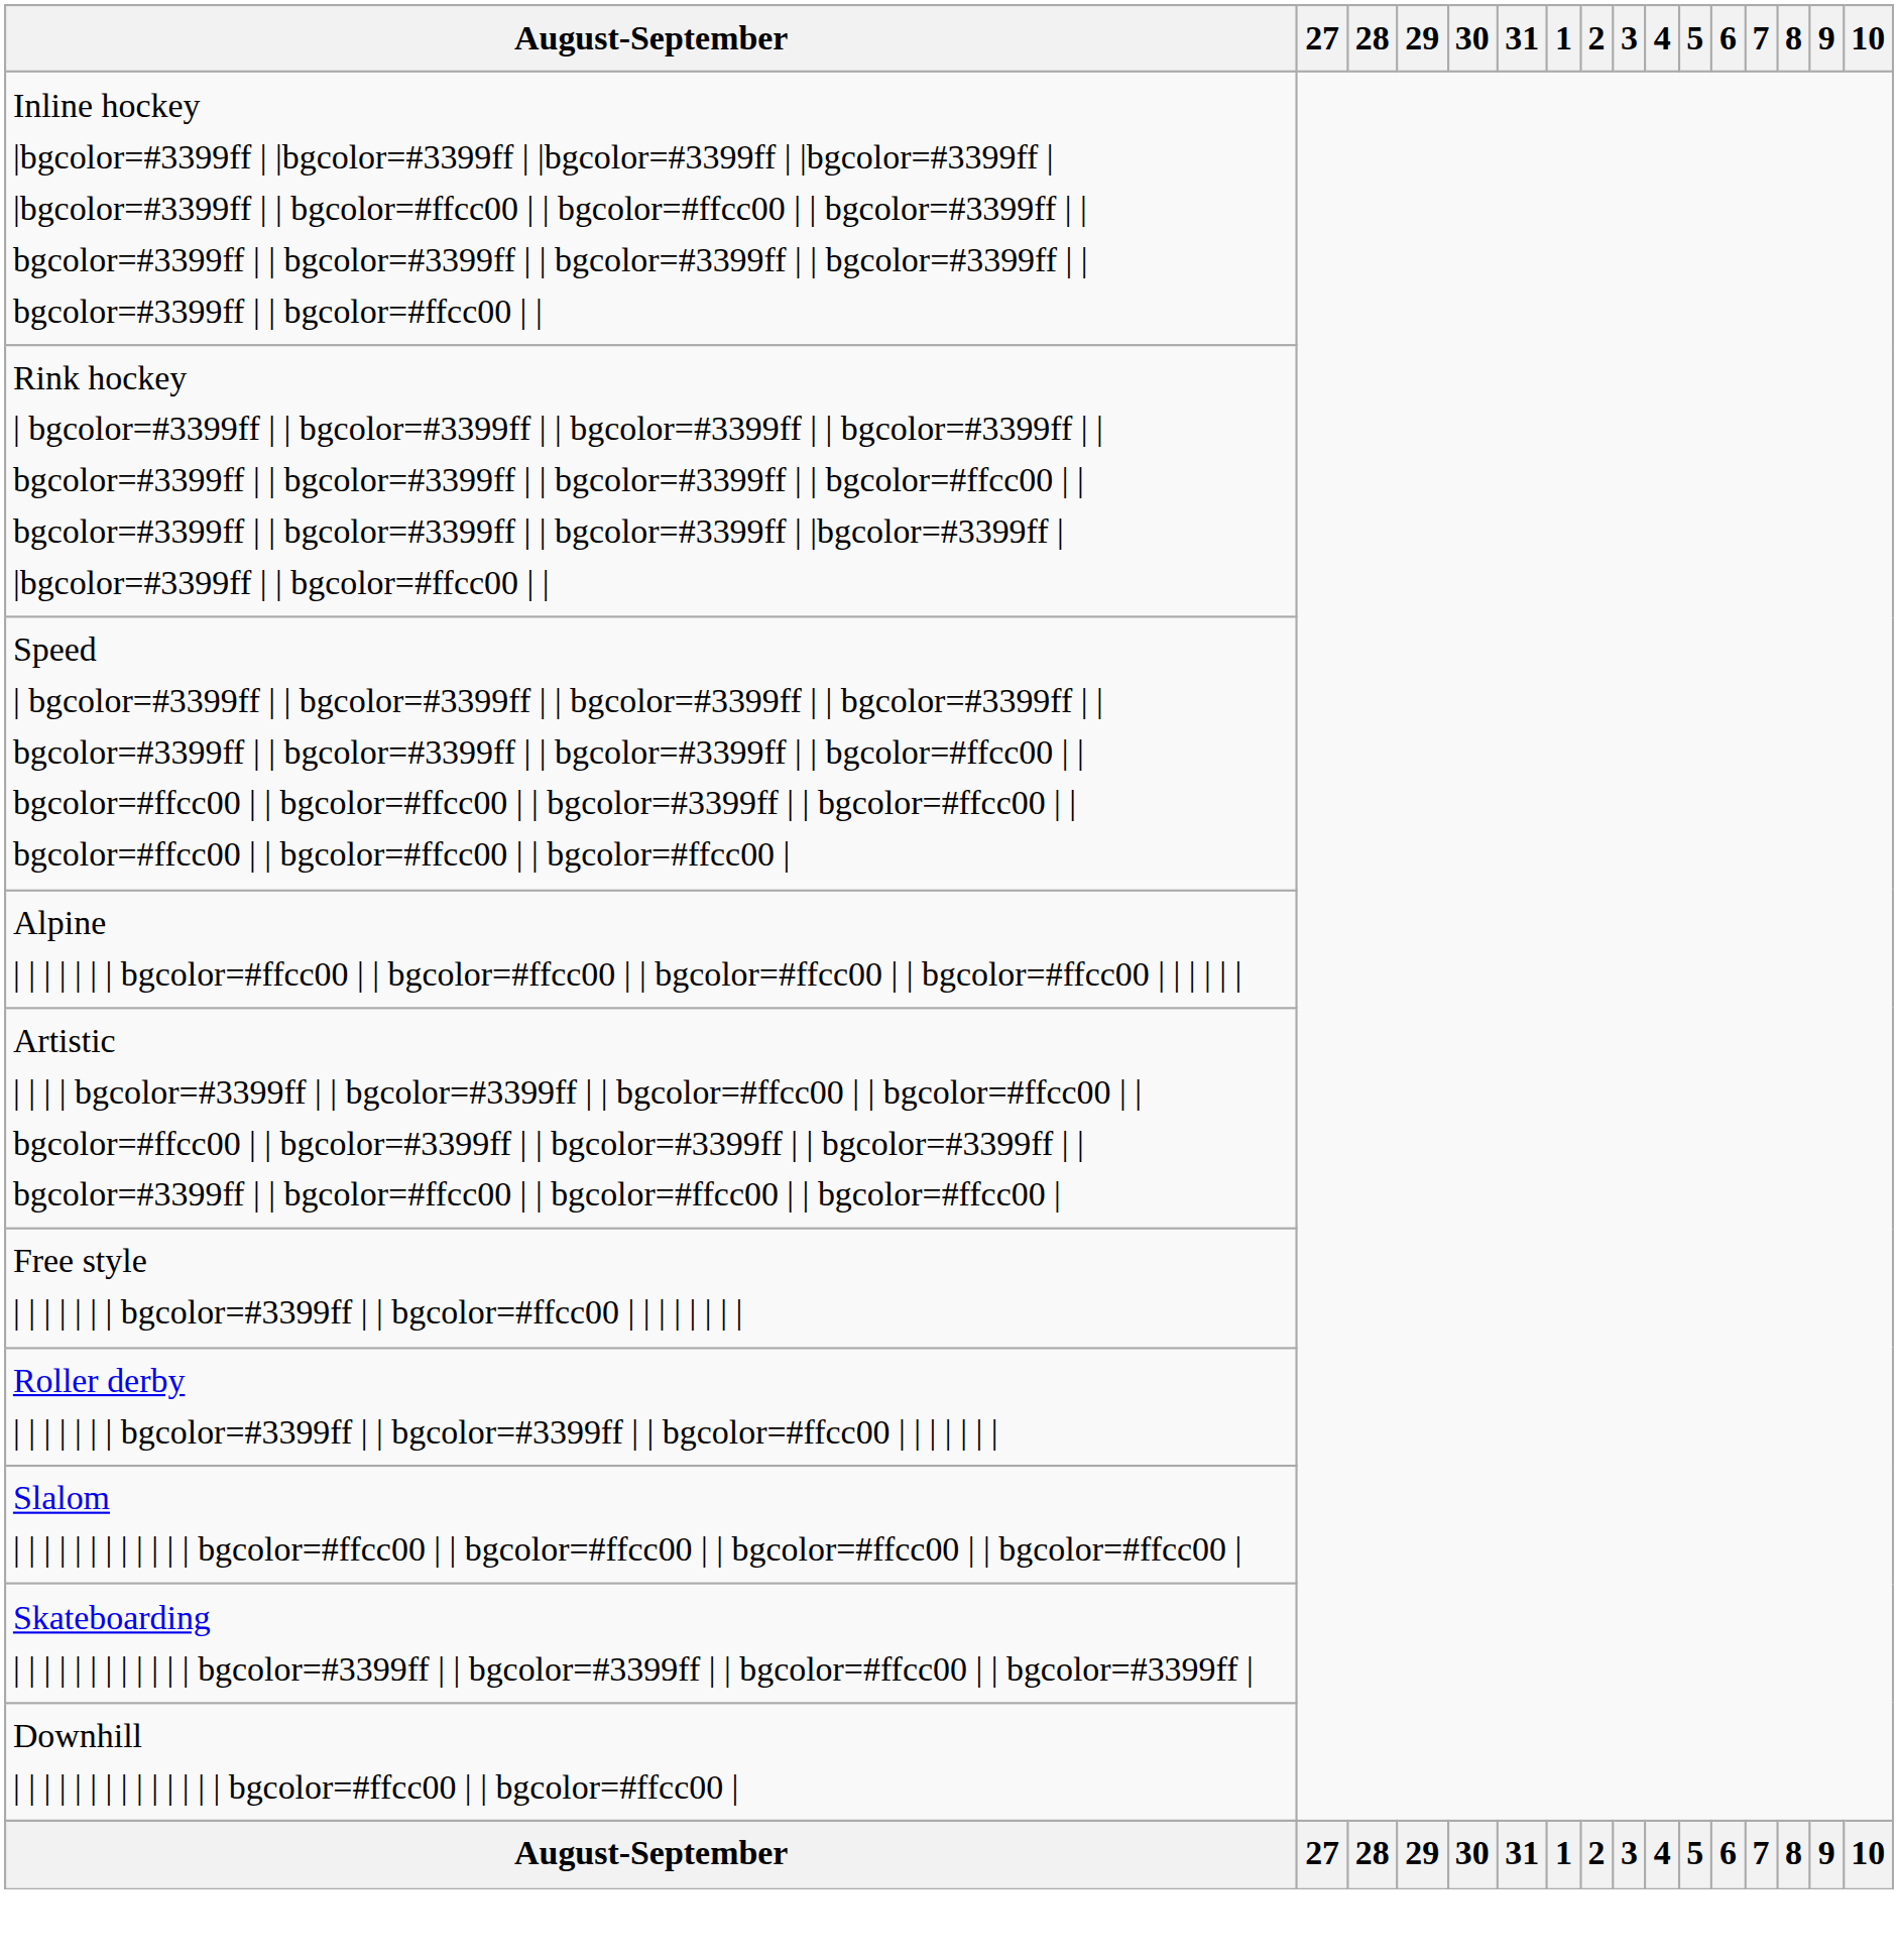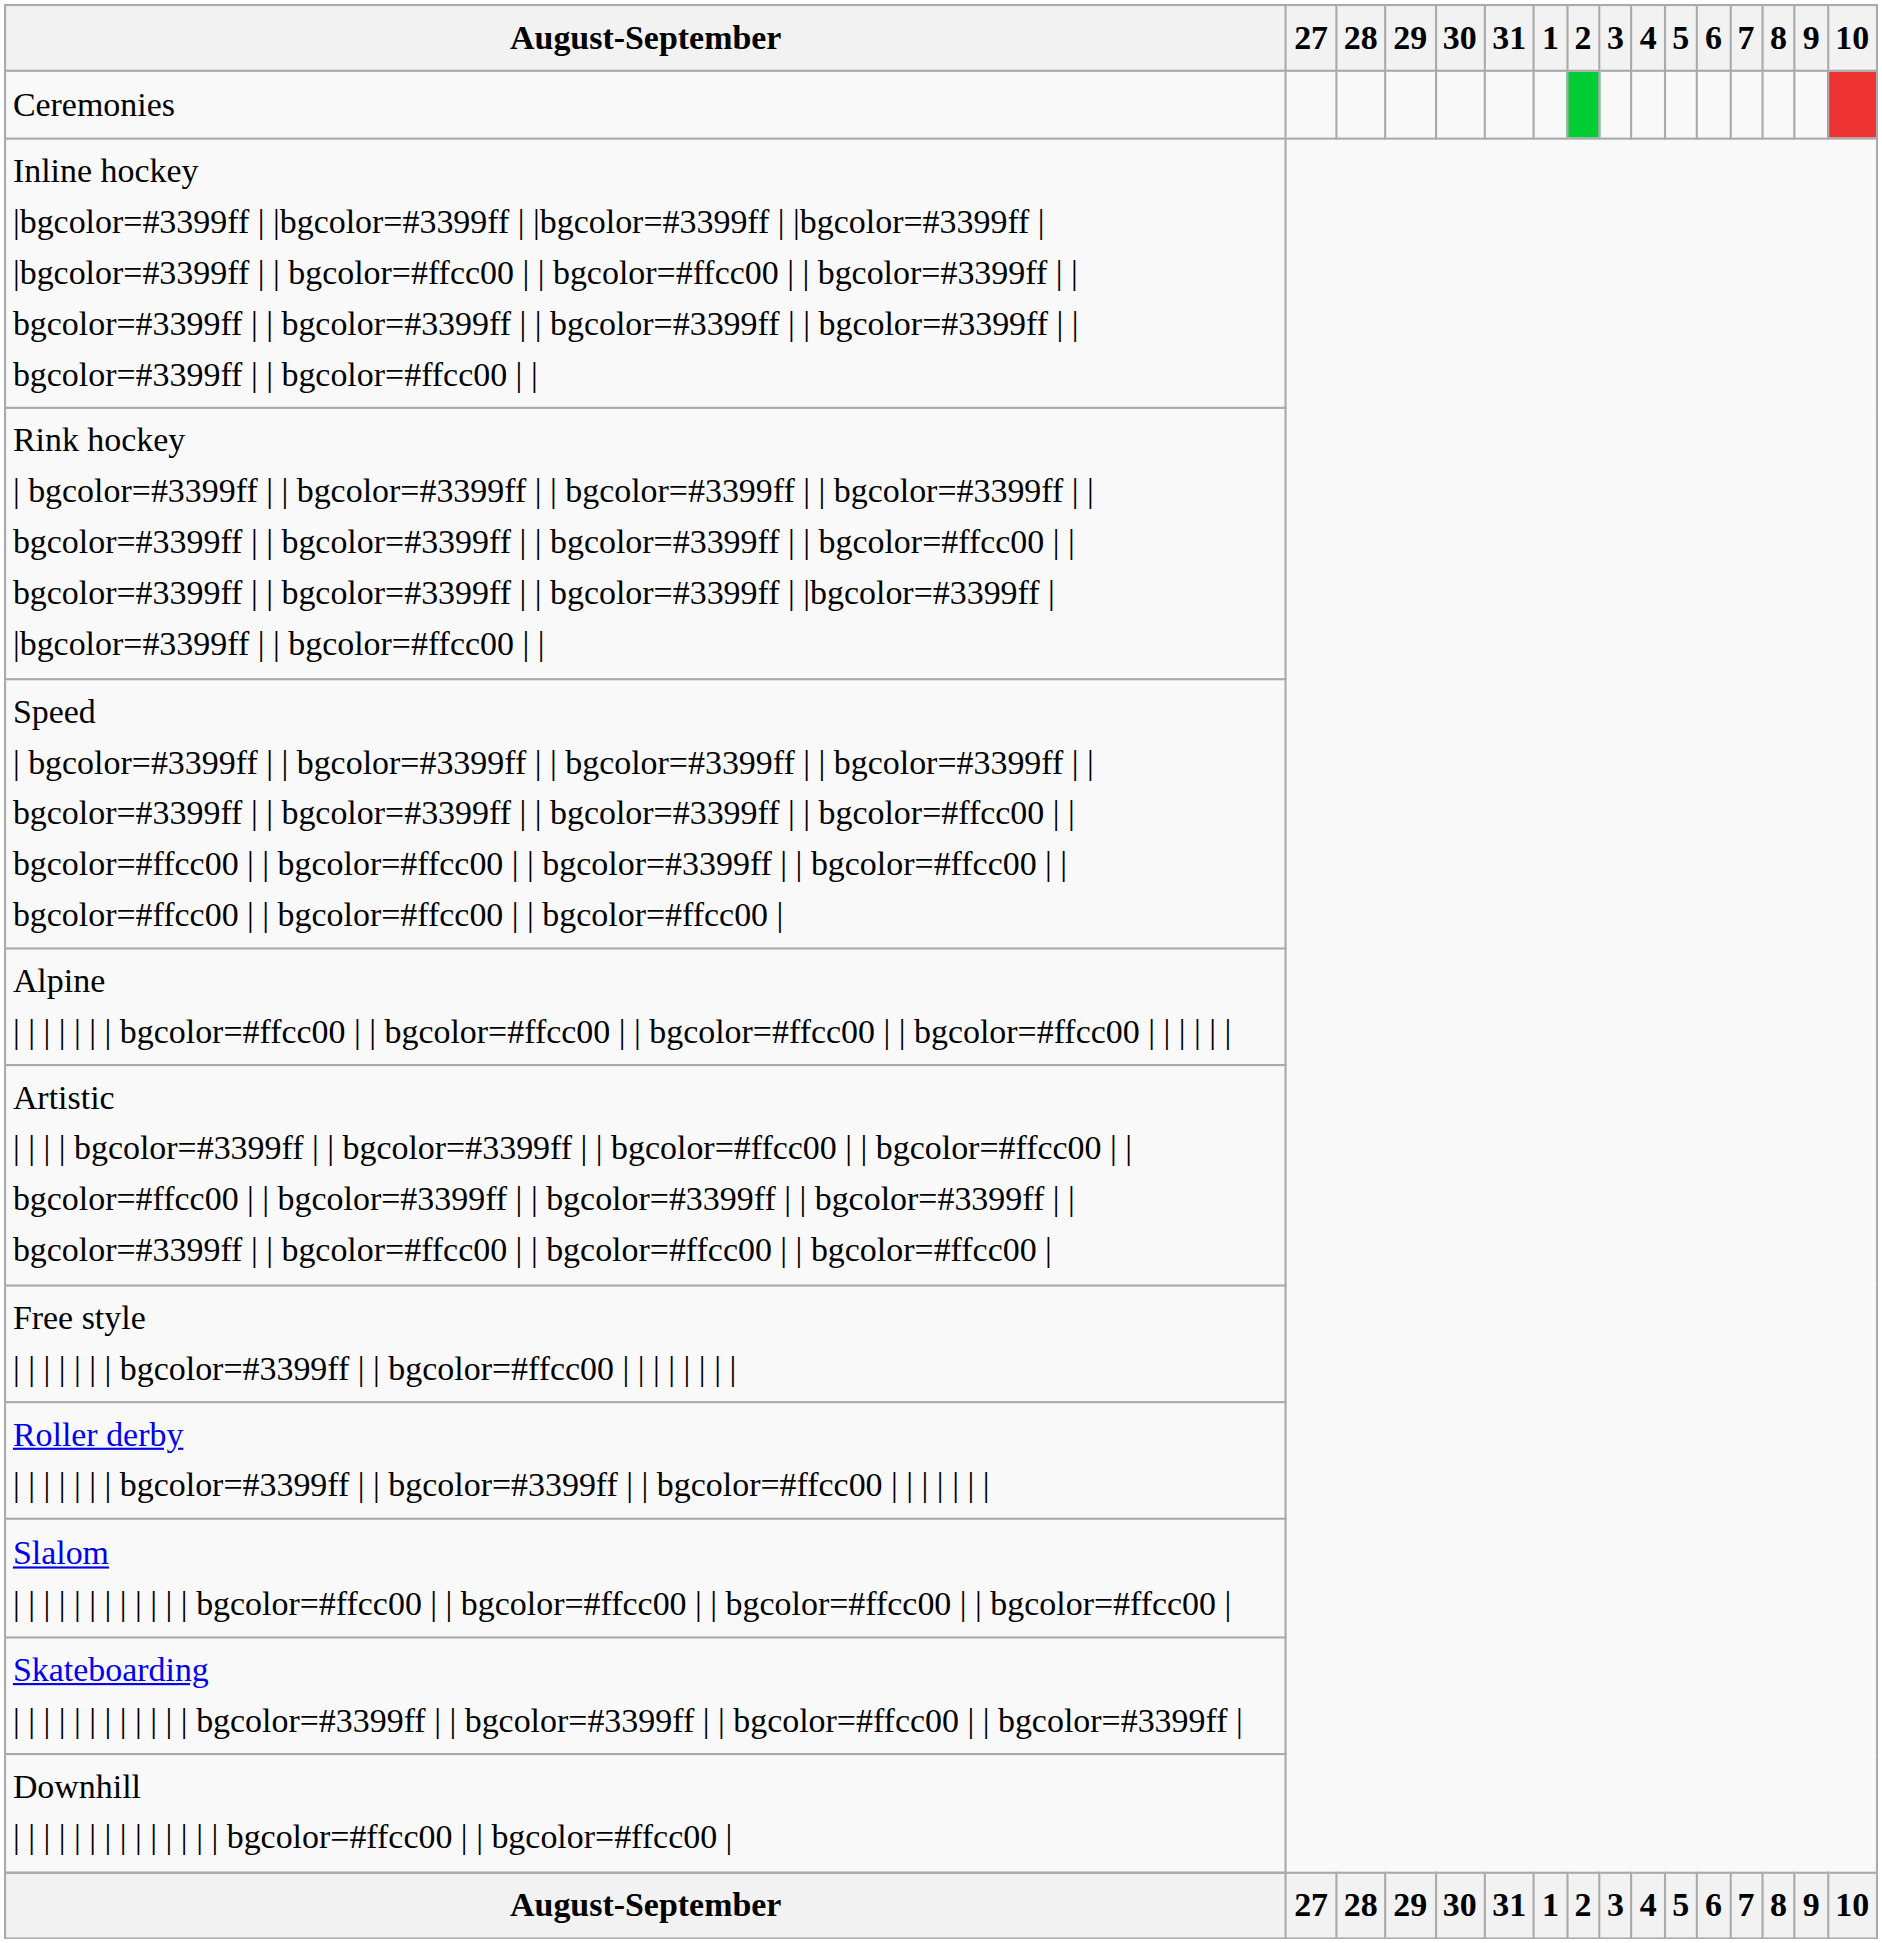+ row: Ceremonies
